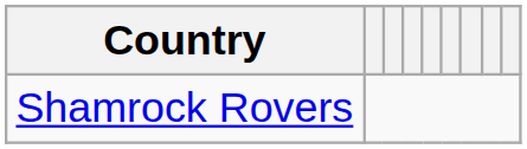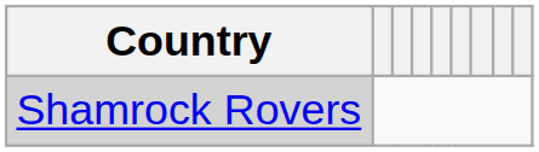Shamrock Rovers | Country: no background -> lightgrey background
